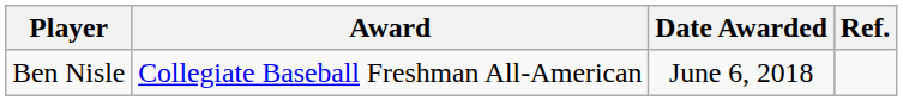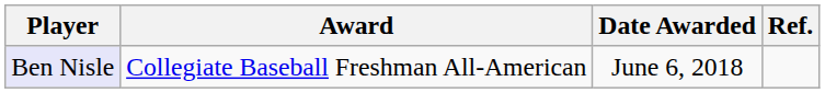row 2 | Player: no background -> lavender background
